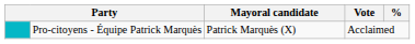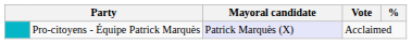Pro-citoyens - Équipe Patrick Marquès | Mayoral candidate: no background -> lavender background
